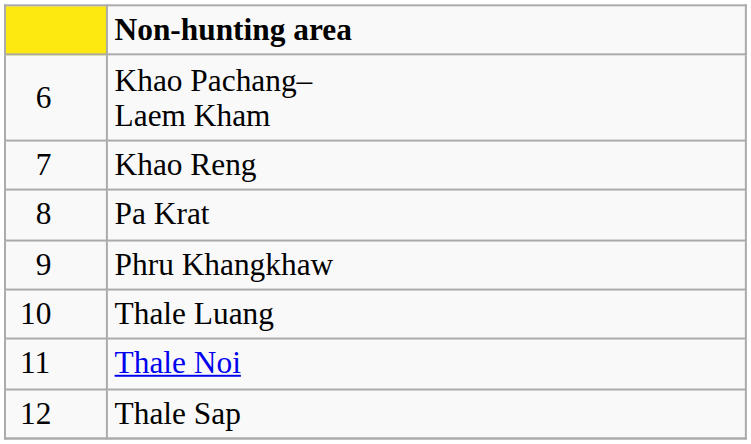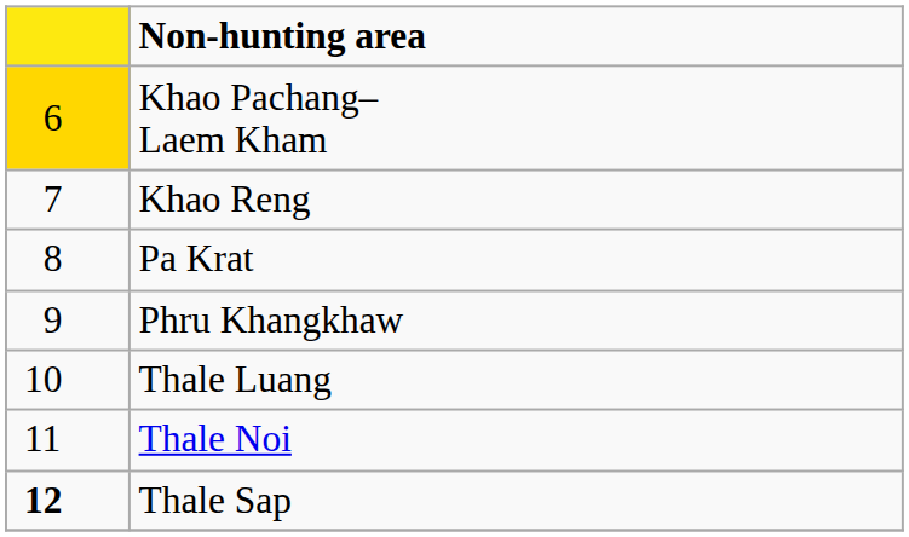Khao Pachang– Laem Kham | column 1: no background -> gold background
Thale Sap | column 1: normal -> bold
